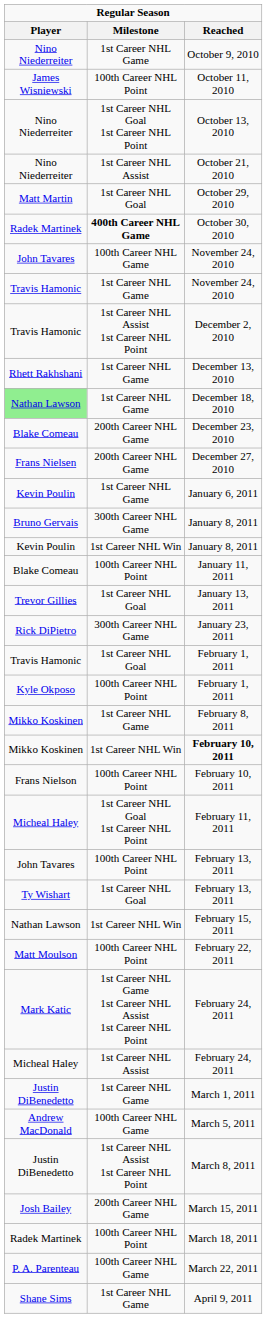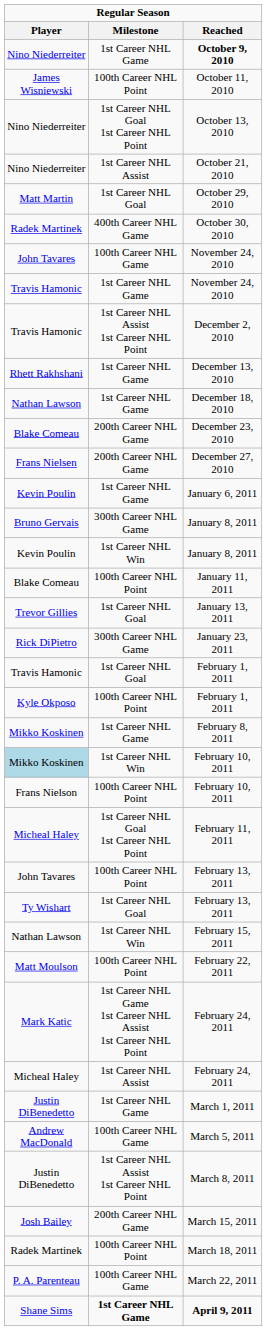row 3 | Reached: normal -> bold
row 8 | Milestone: bold -> normal
row 13 | Player: lightgreen background -> no background
row 25 | Player: no background -> lightblue background
row 25 | Reached: bold -> normal
row 40 | Milestone: normal -> bold
row 40 | Reached: normal -> bold
